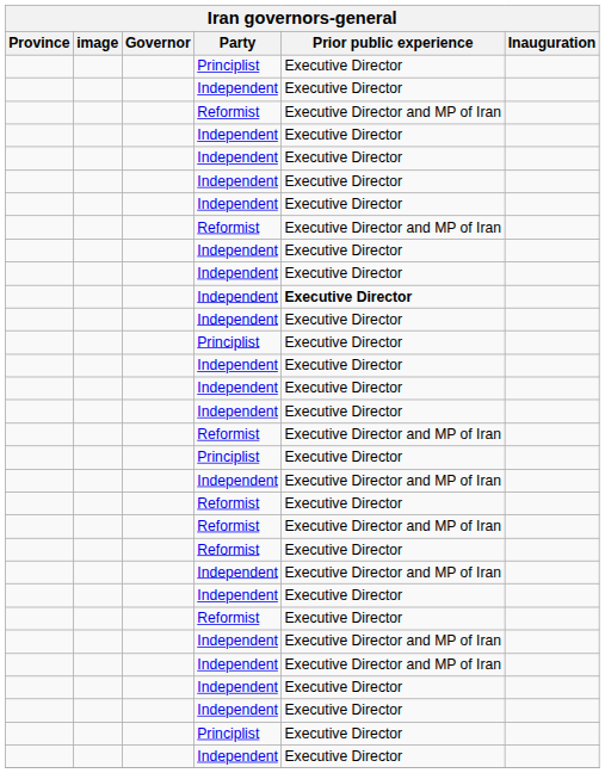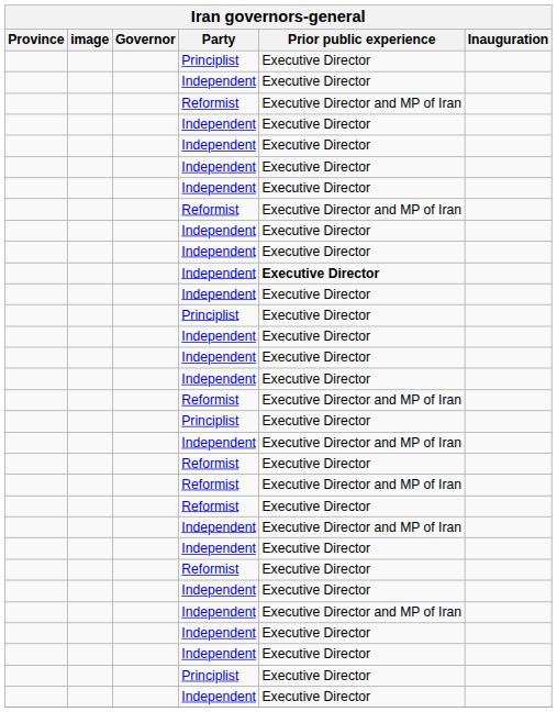row 28 | Prior public experience: Executive Director and MP of Iran -> Executive Director
